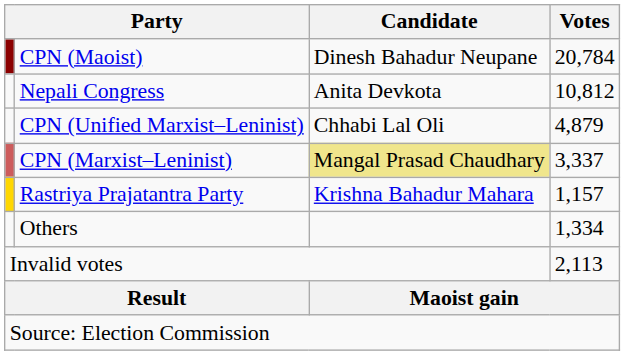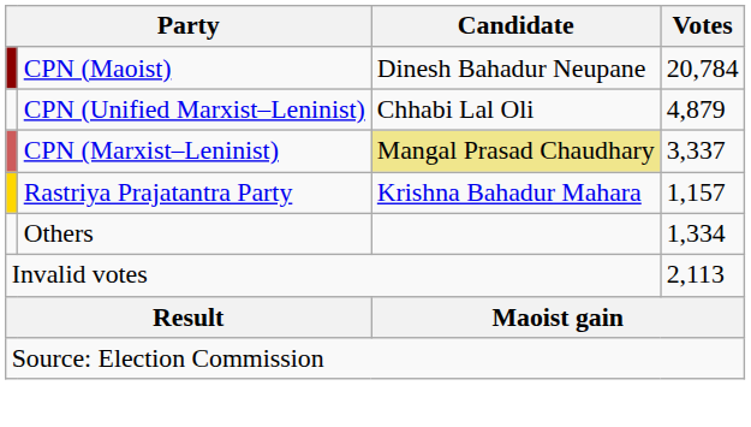- row: Nepali Congress | Anita Devkota | 10,812
